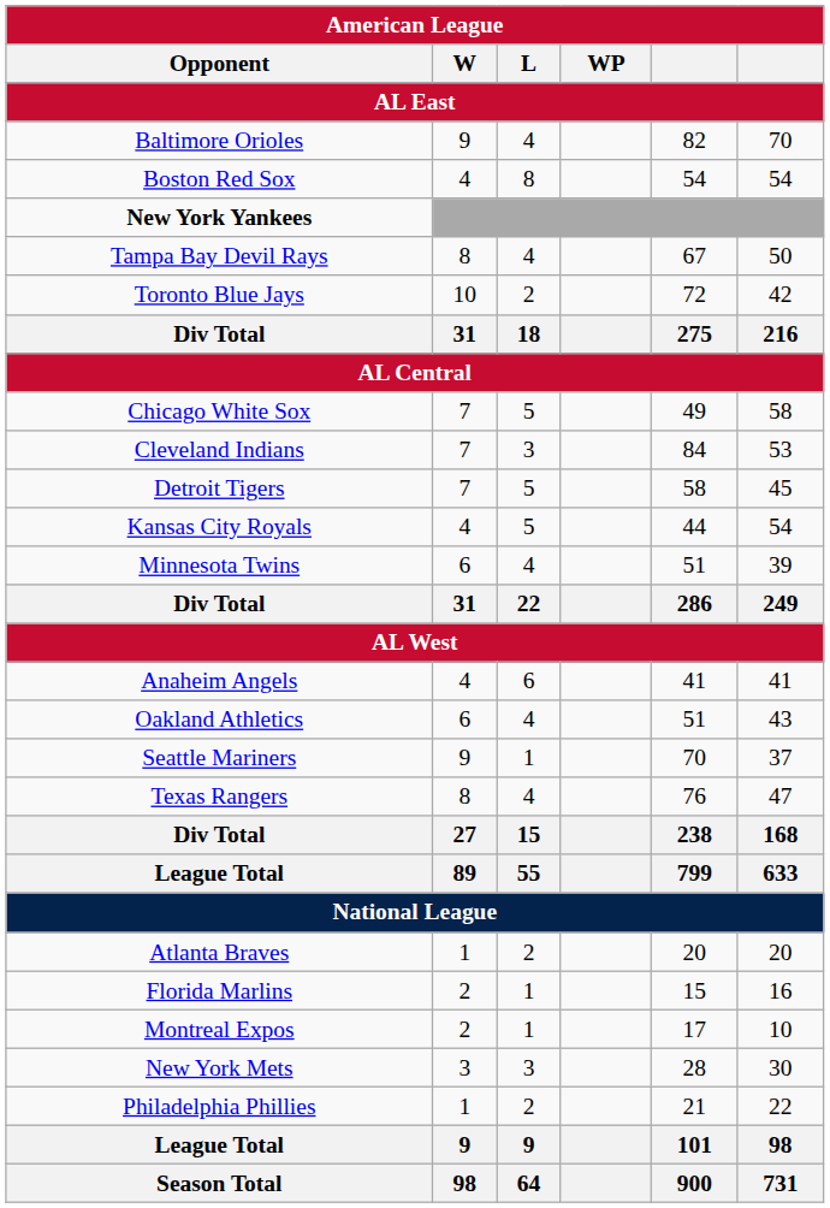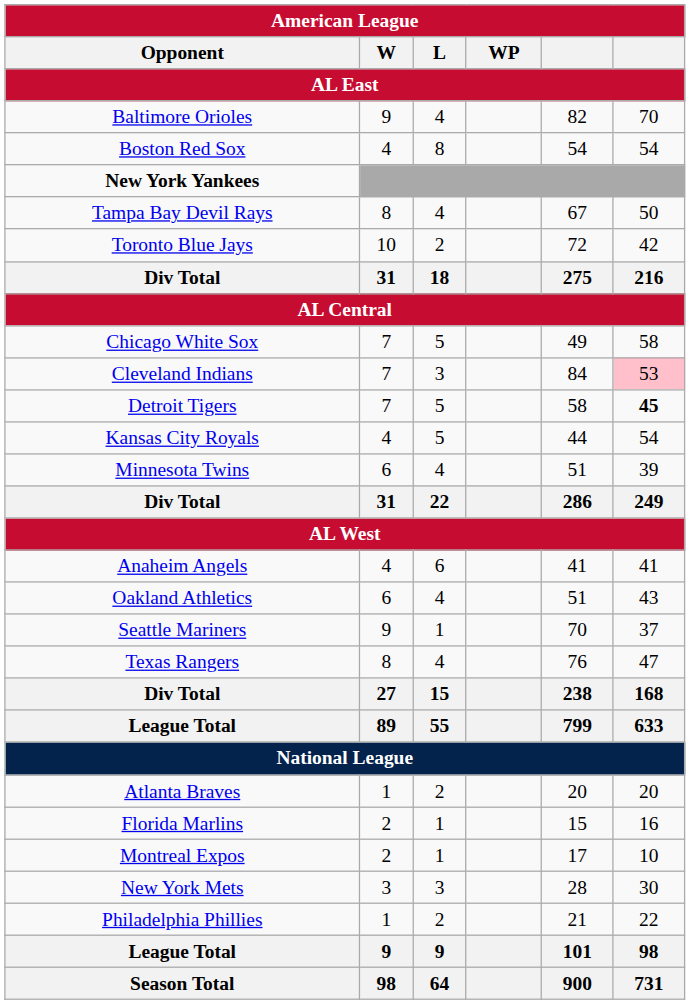Cleveland Indians | column 6: no background -> pink background
Detroit Tigers | column 6: normal -> bold
